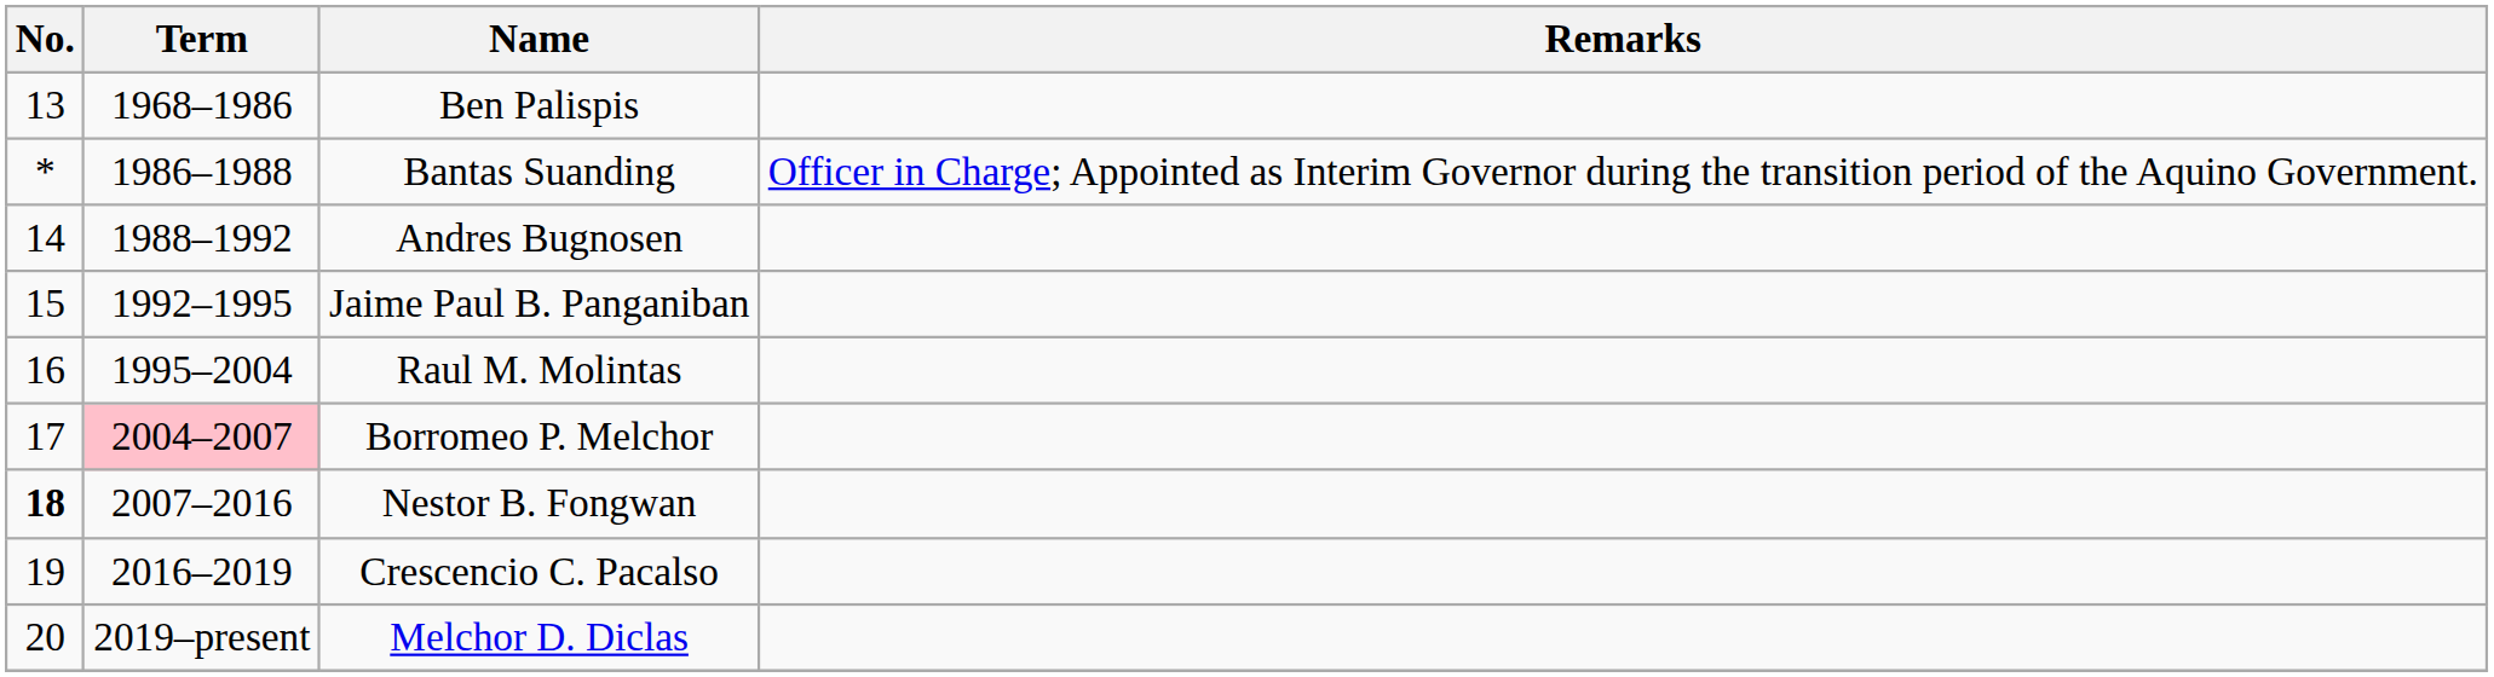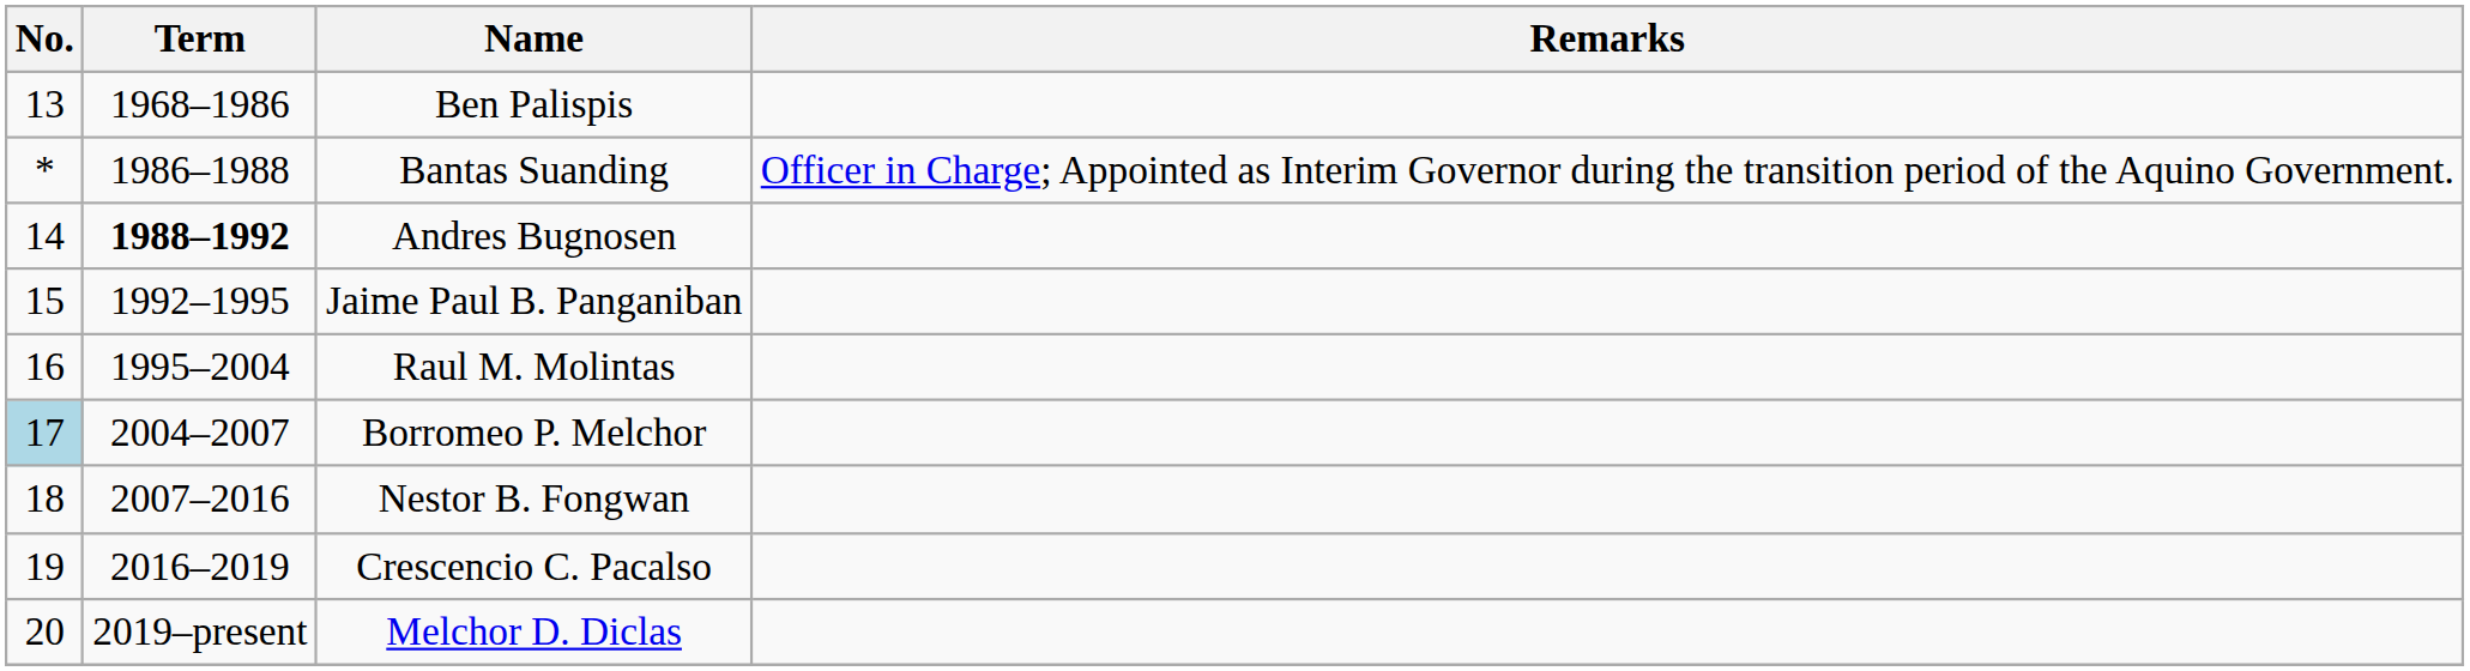Andres Bugnosen | Term: normal -> bold
Borromeo P. Melchor | No.: no background -> lightblue background
Borromeo P. Melchor | Term: pink background -> no background
Nestor B. Fongwan | No.: bold -> normal
